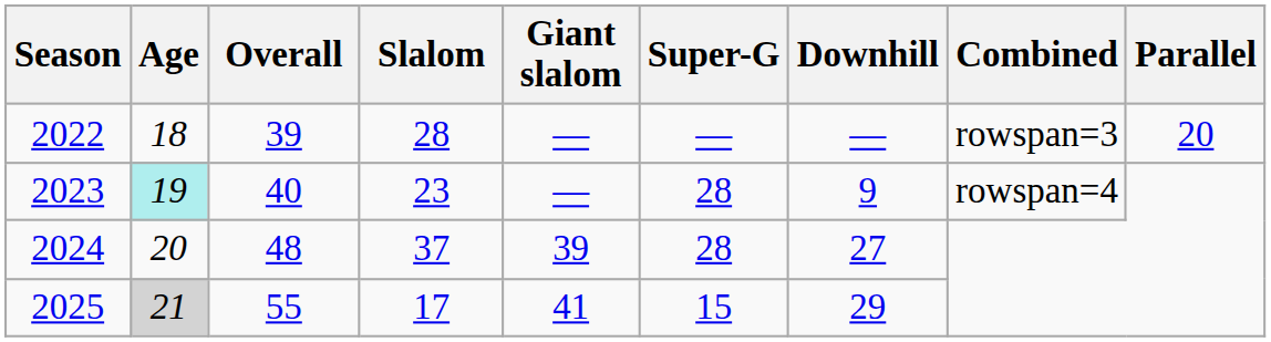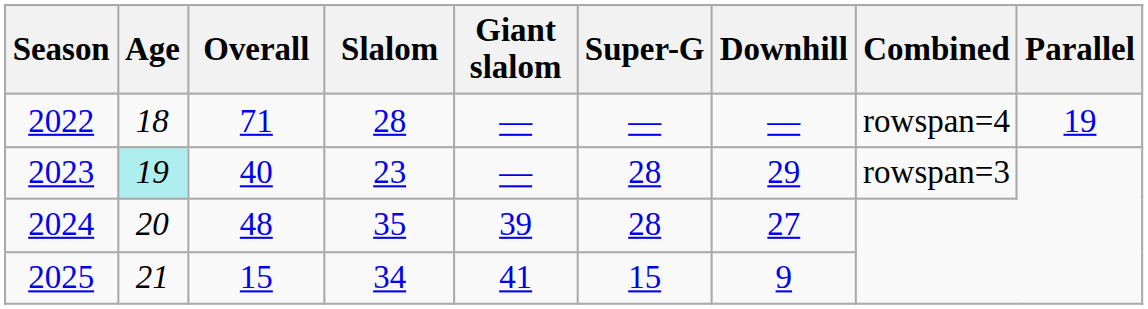2022 | Overall: 39 -> 71
2022 | Combined: rowspan=3 -> rowspan=4
2022 | Parallel: 20 -> 19
2023 | Downhill: 9 -> 29
2023 | Combined: rowspan=4 -> rowspan=3
2024 | Slalom: 37 -> 35
2025 | Age: lightgrey background -> no background
2025 | Overall: 55 -> 15
2025 | Slalom: 17 -> 34
2025 | Downhill: 29 -> 9
